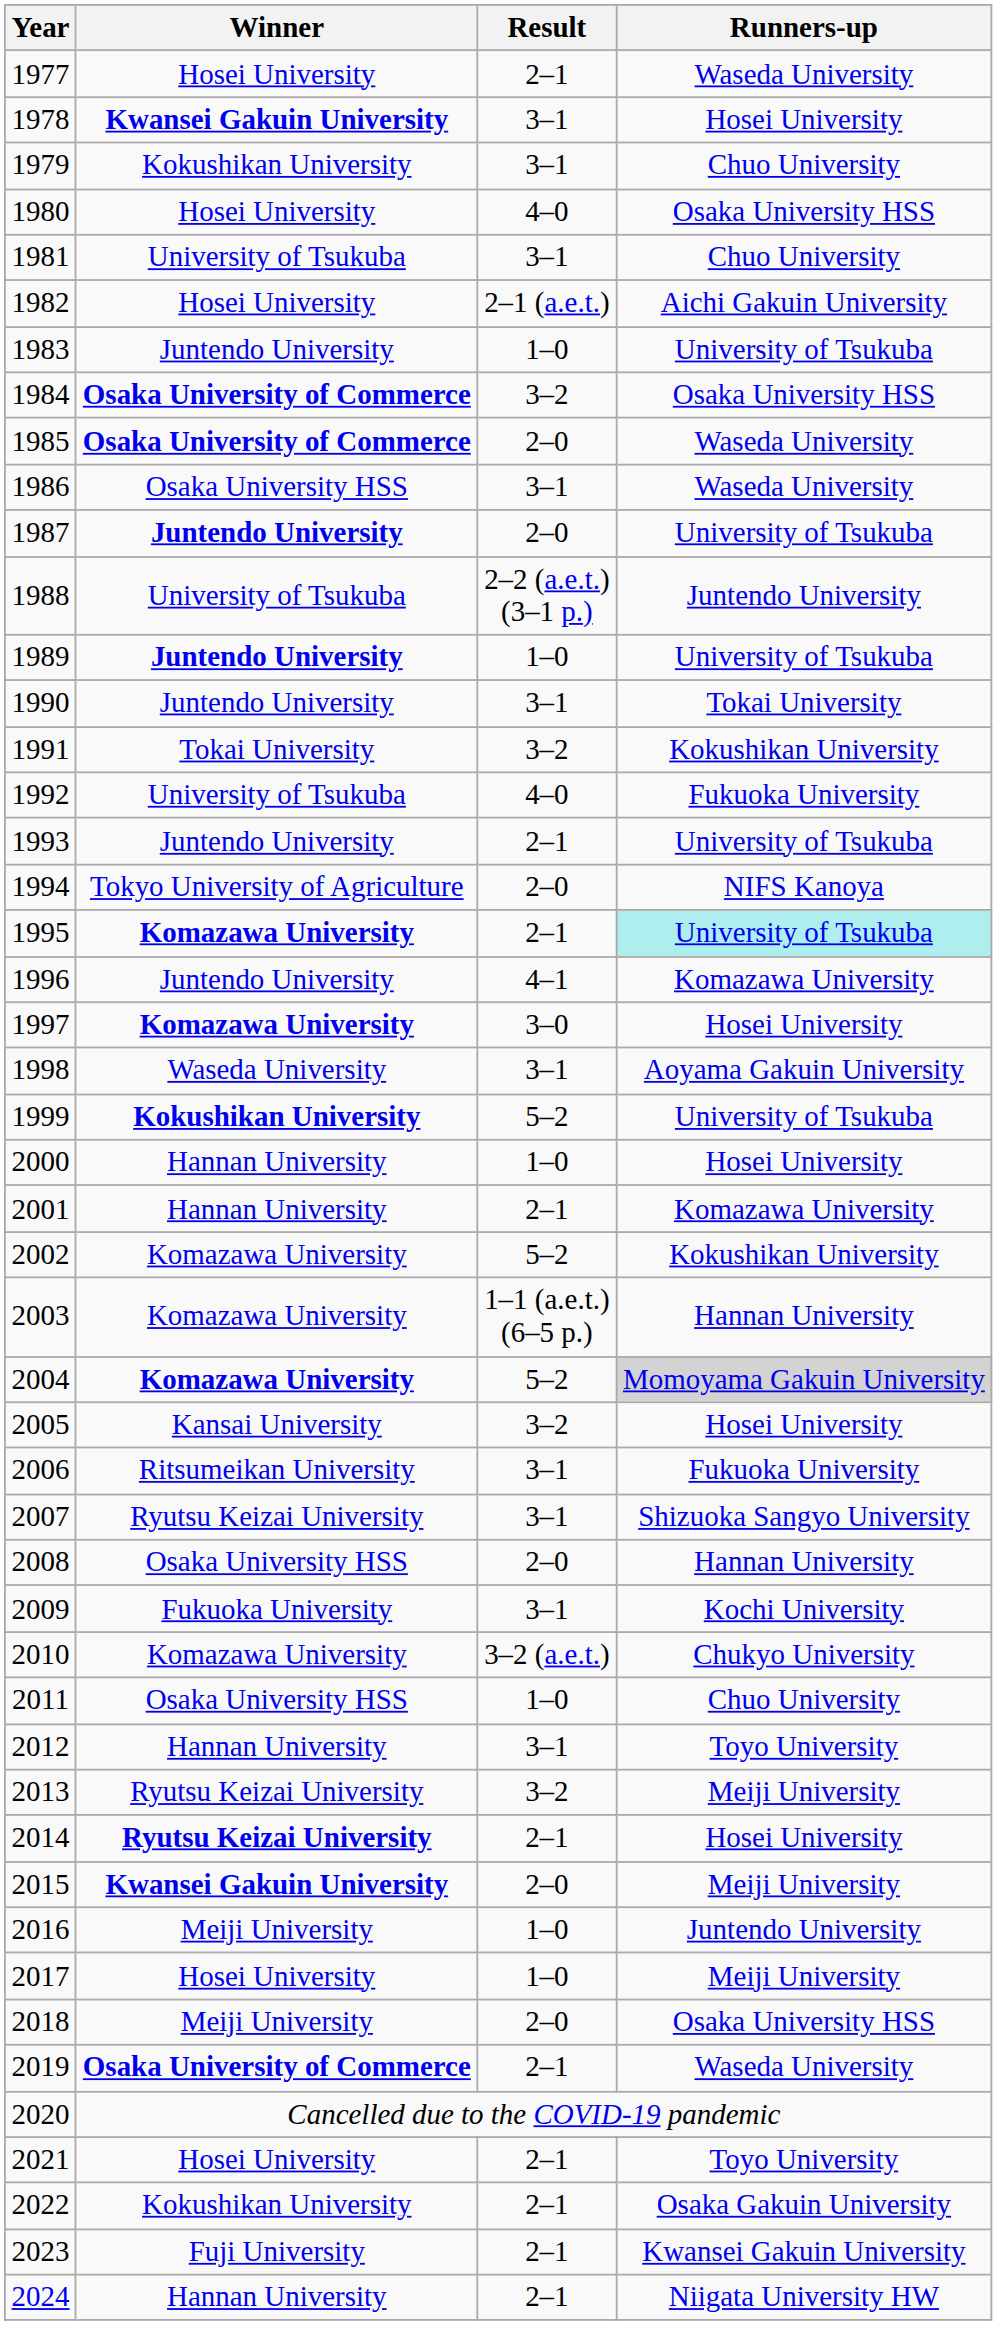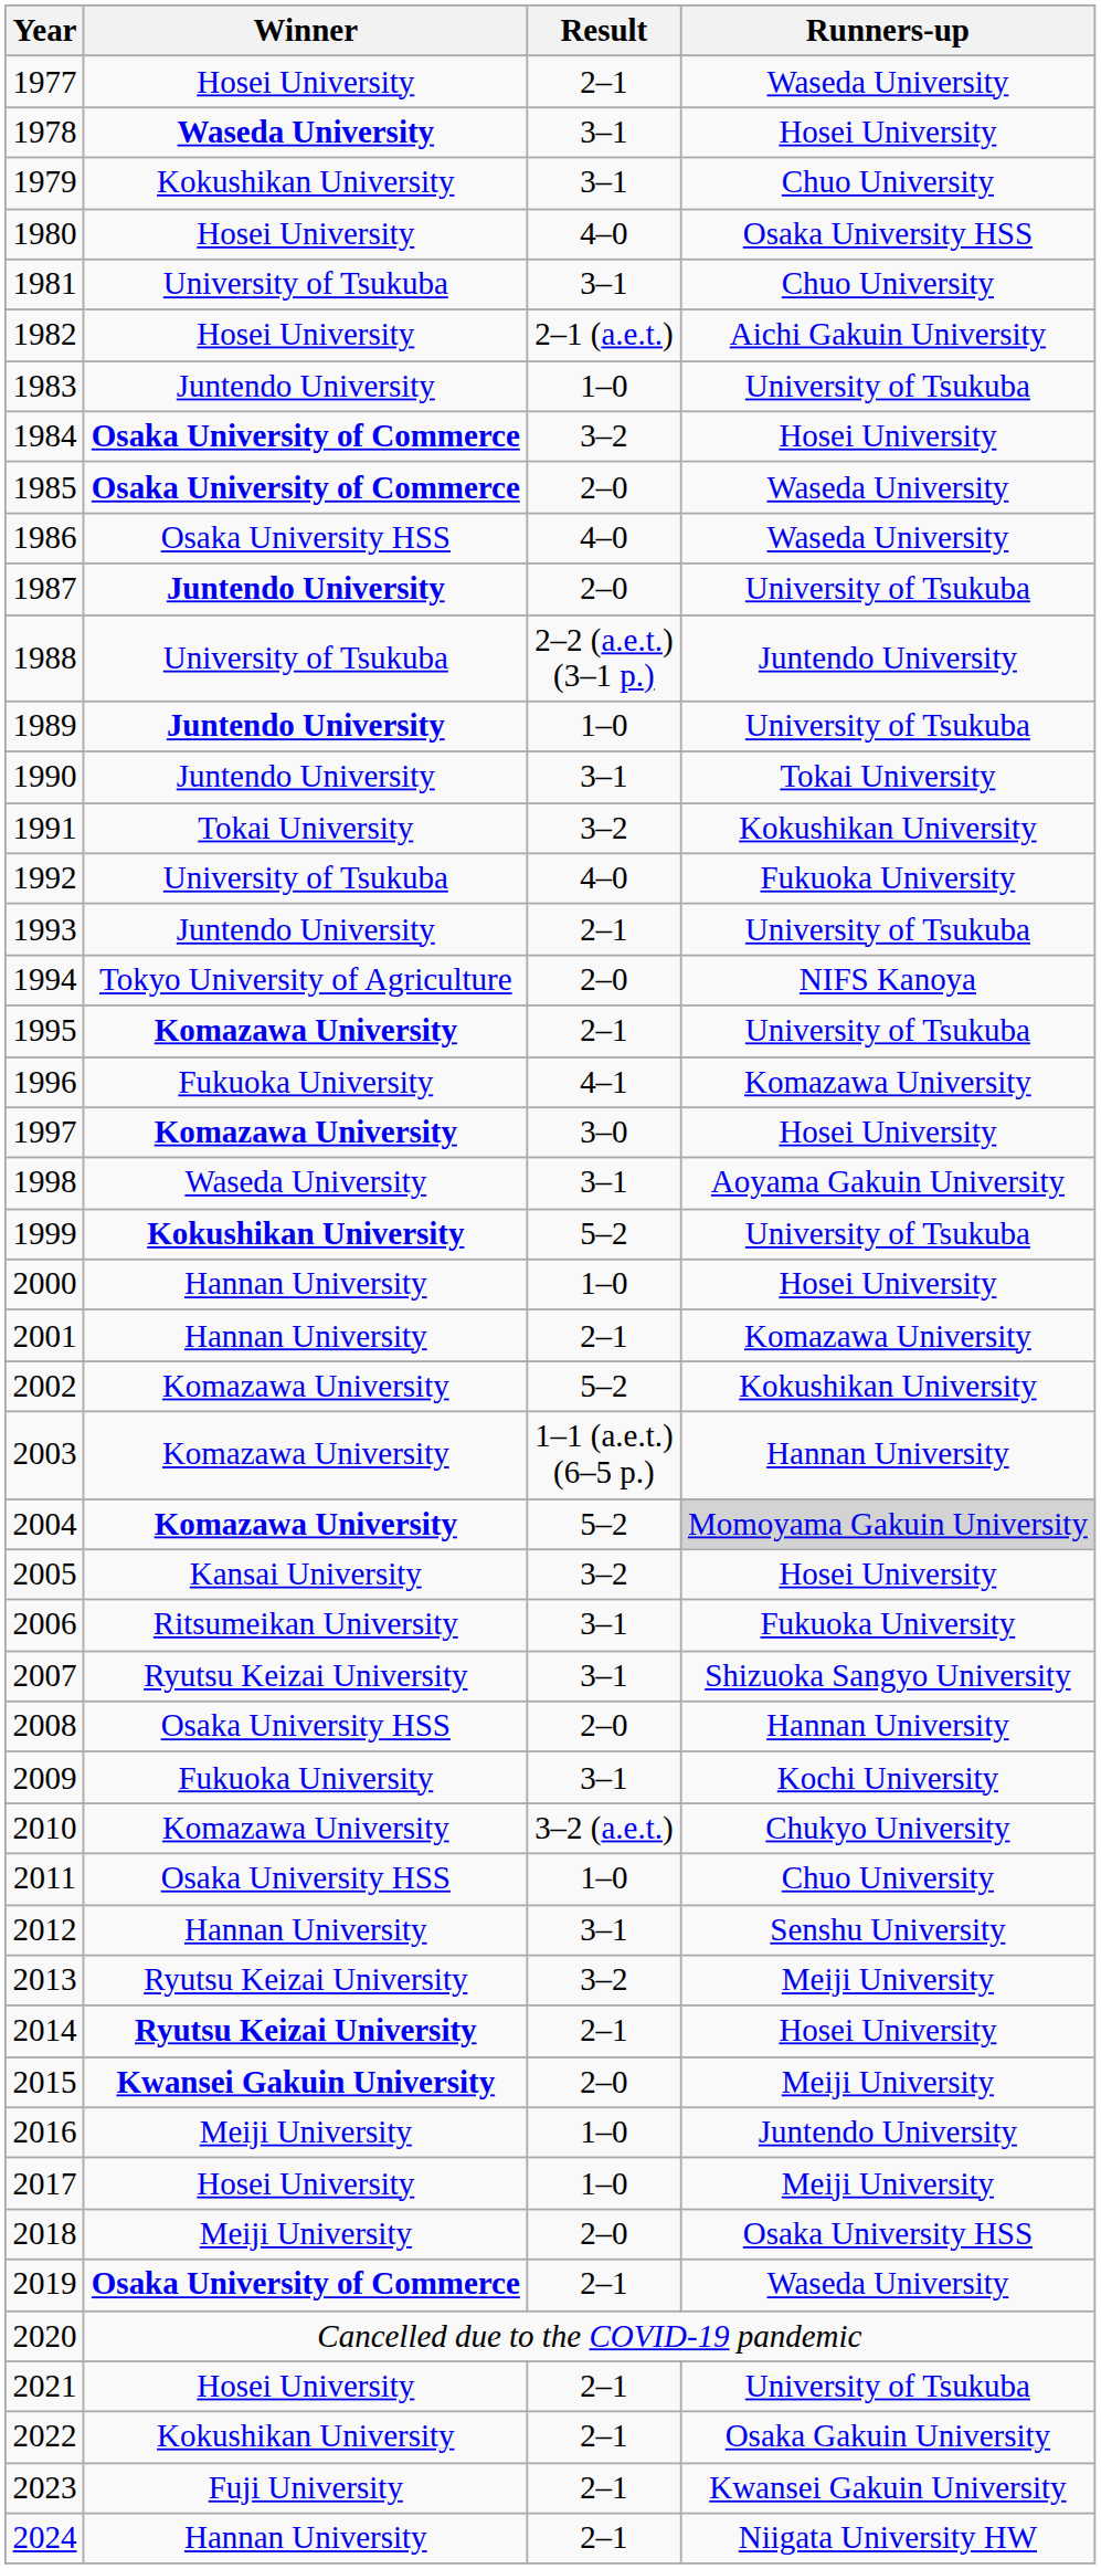1978 | Winner: Kwansei Gakuin University -> Waseda University
1984 | Runners-up: Osaka University HSS -> Hosei University
1986 | Result: 3–1 -> 4–0
1995 | Runners-up: paleturquoise background -> no background
1996 | Winner: Juntendo University -> Fukuoka University
2012 | Runners-up: Toyo University -> Senshu University
2021 | Runners-up: Toyo University -> University of Tsukuba
